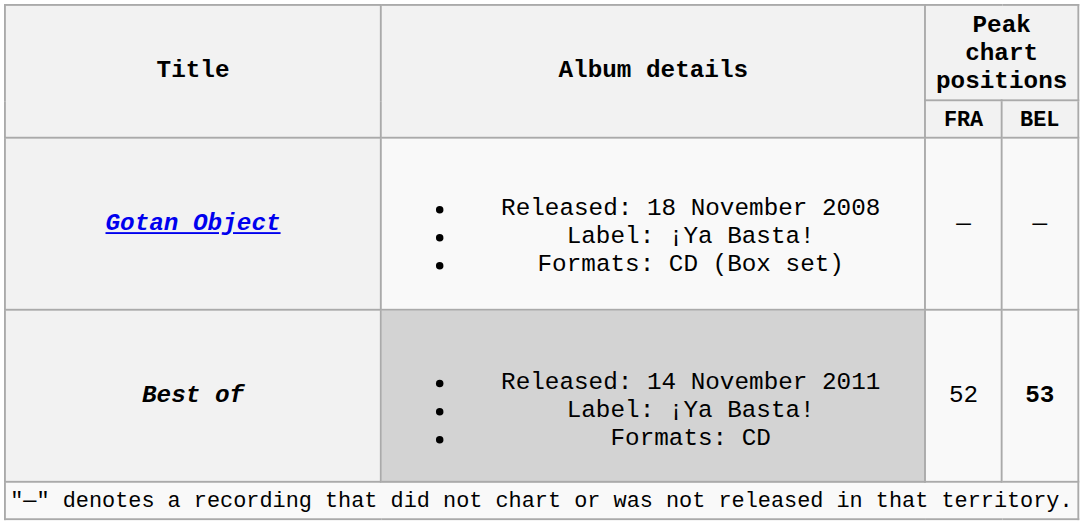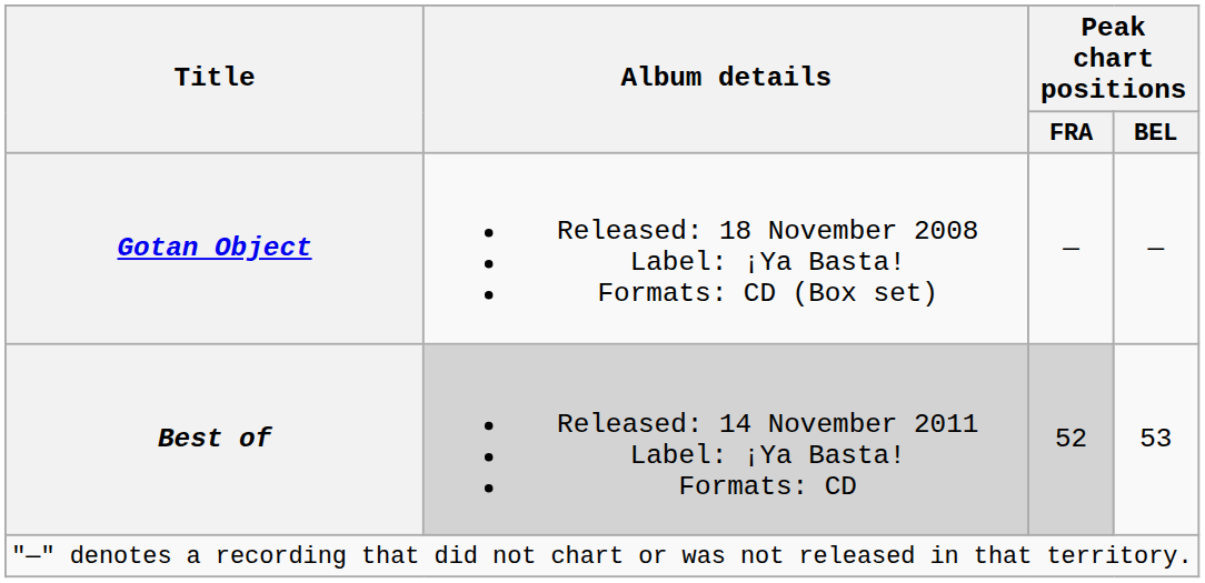Best of | Peak chart positions / FRA: no background -> lightgrey background
Best of | Peak chart positions / BEL: bold -> normal
